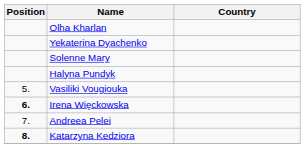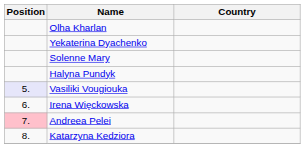Vasiliki Vougiouka | Position: no background -> lavender background
Irena Więckowska | Position: bold -> normal
Andreea Pelei | Position: no background -> pink background
Katarzyna Kedziora | Position: bold -> normal
